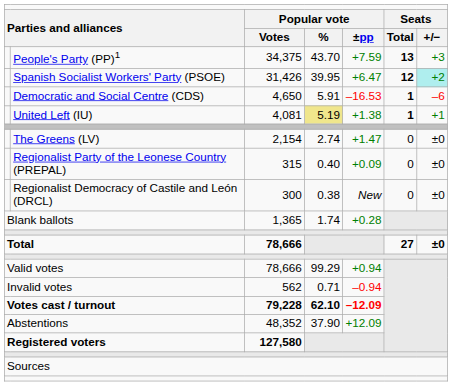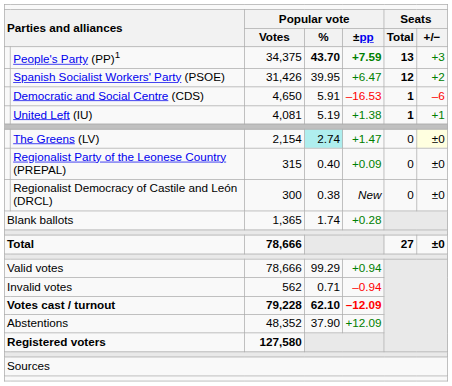People's Party (PP)1 | column 4: normal -> bold
People's Party (PP)1 | column 5: normal -> bold
Spanish Socialist Workers' Party (PSOE) | column 7: paleturquoise background -> no background
United Left (IU) | column 4: khaki background -> no background
The Greens (LV) | column 4: no background -> paleturquoise background
The Greens (LV) | column 7: no background -> lightyellow background
